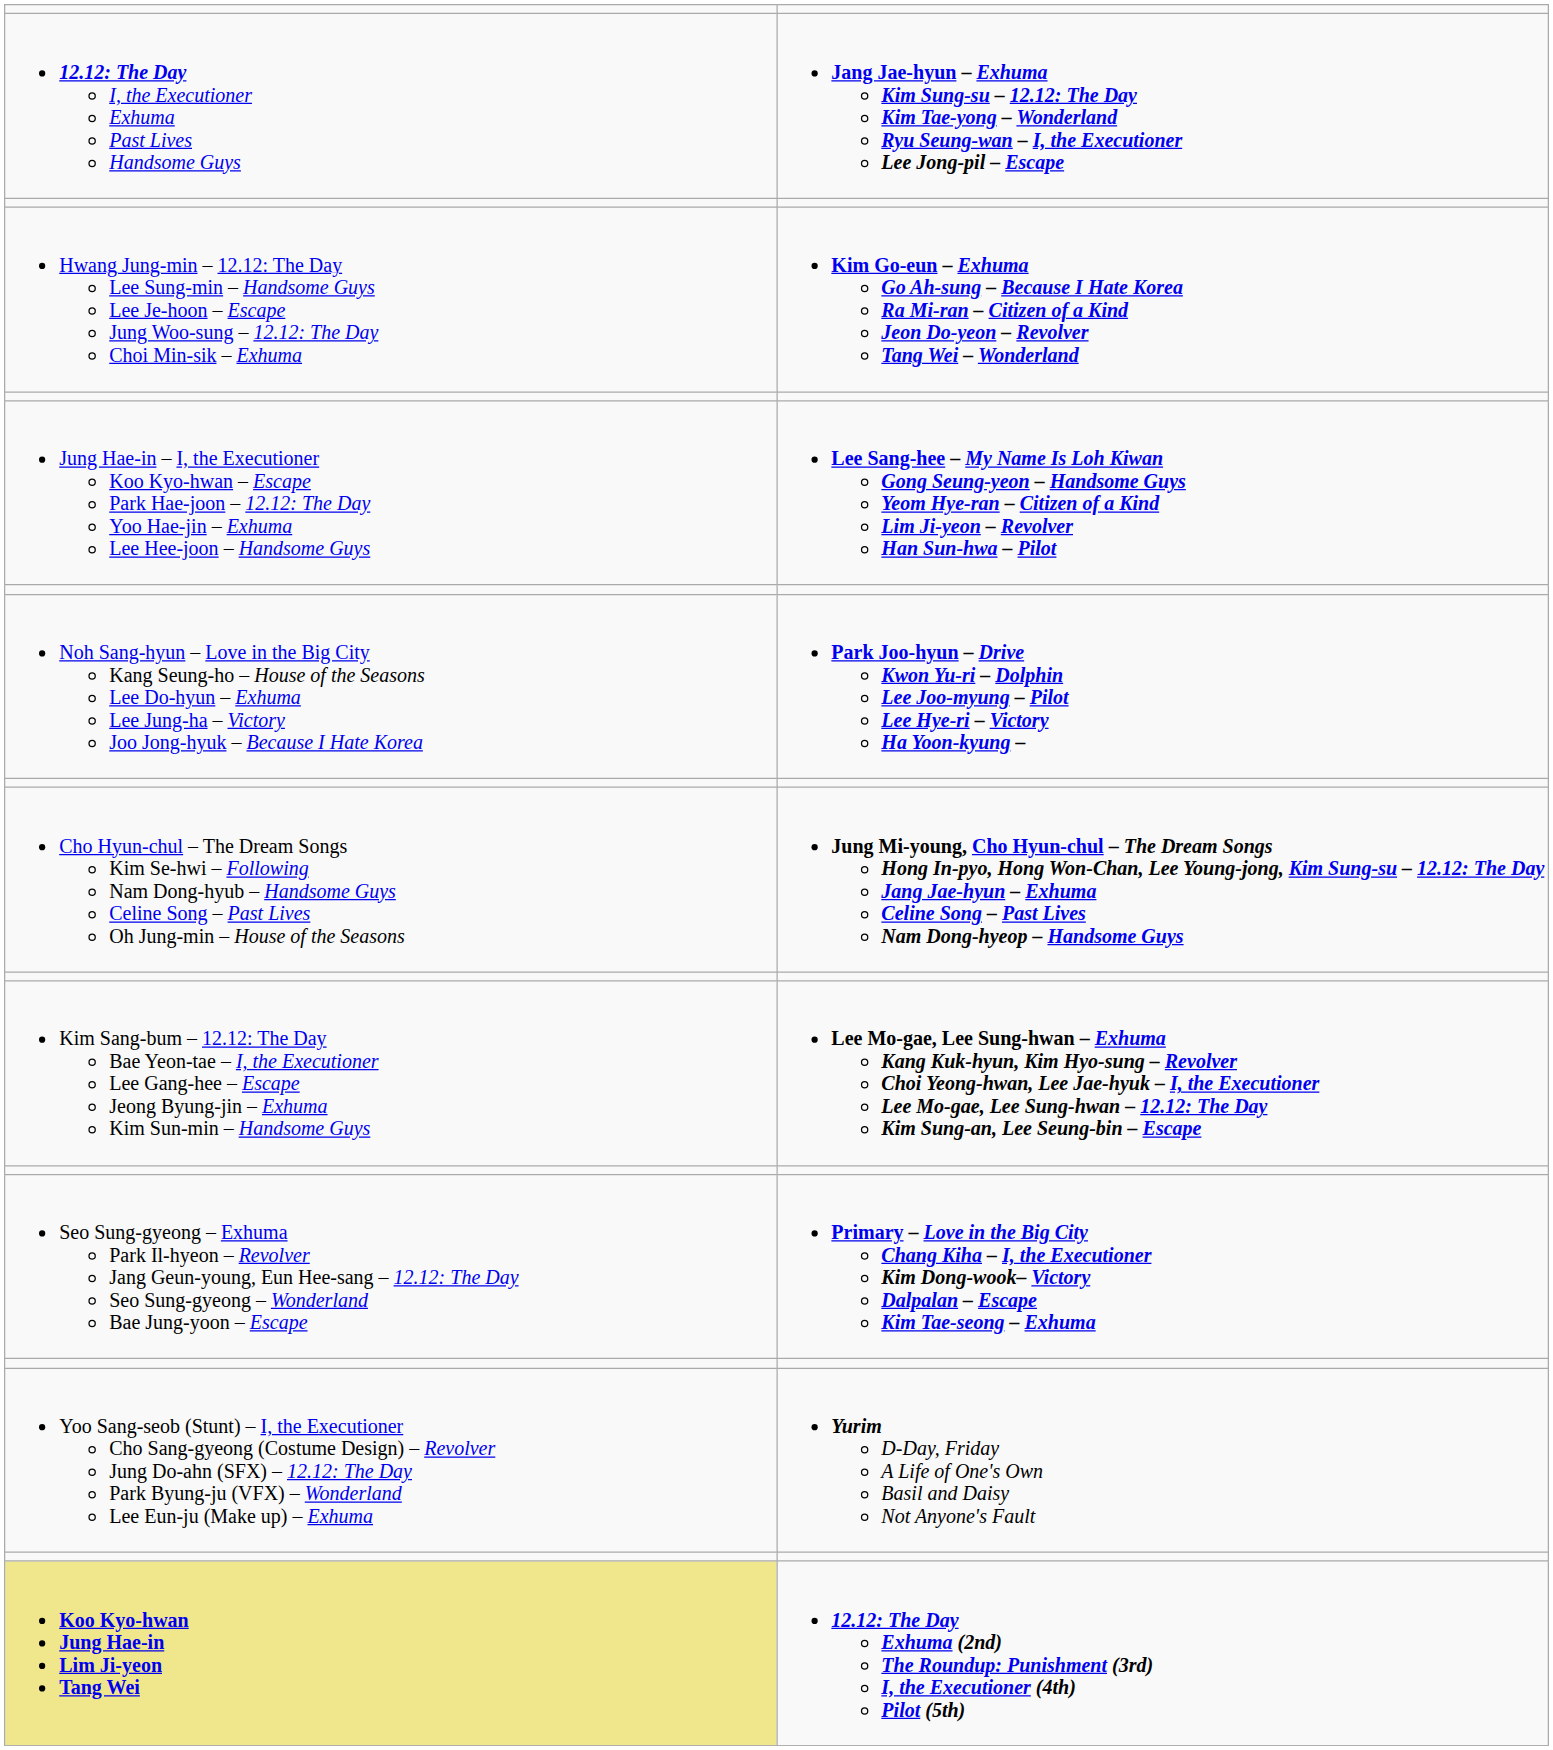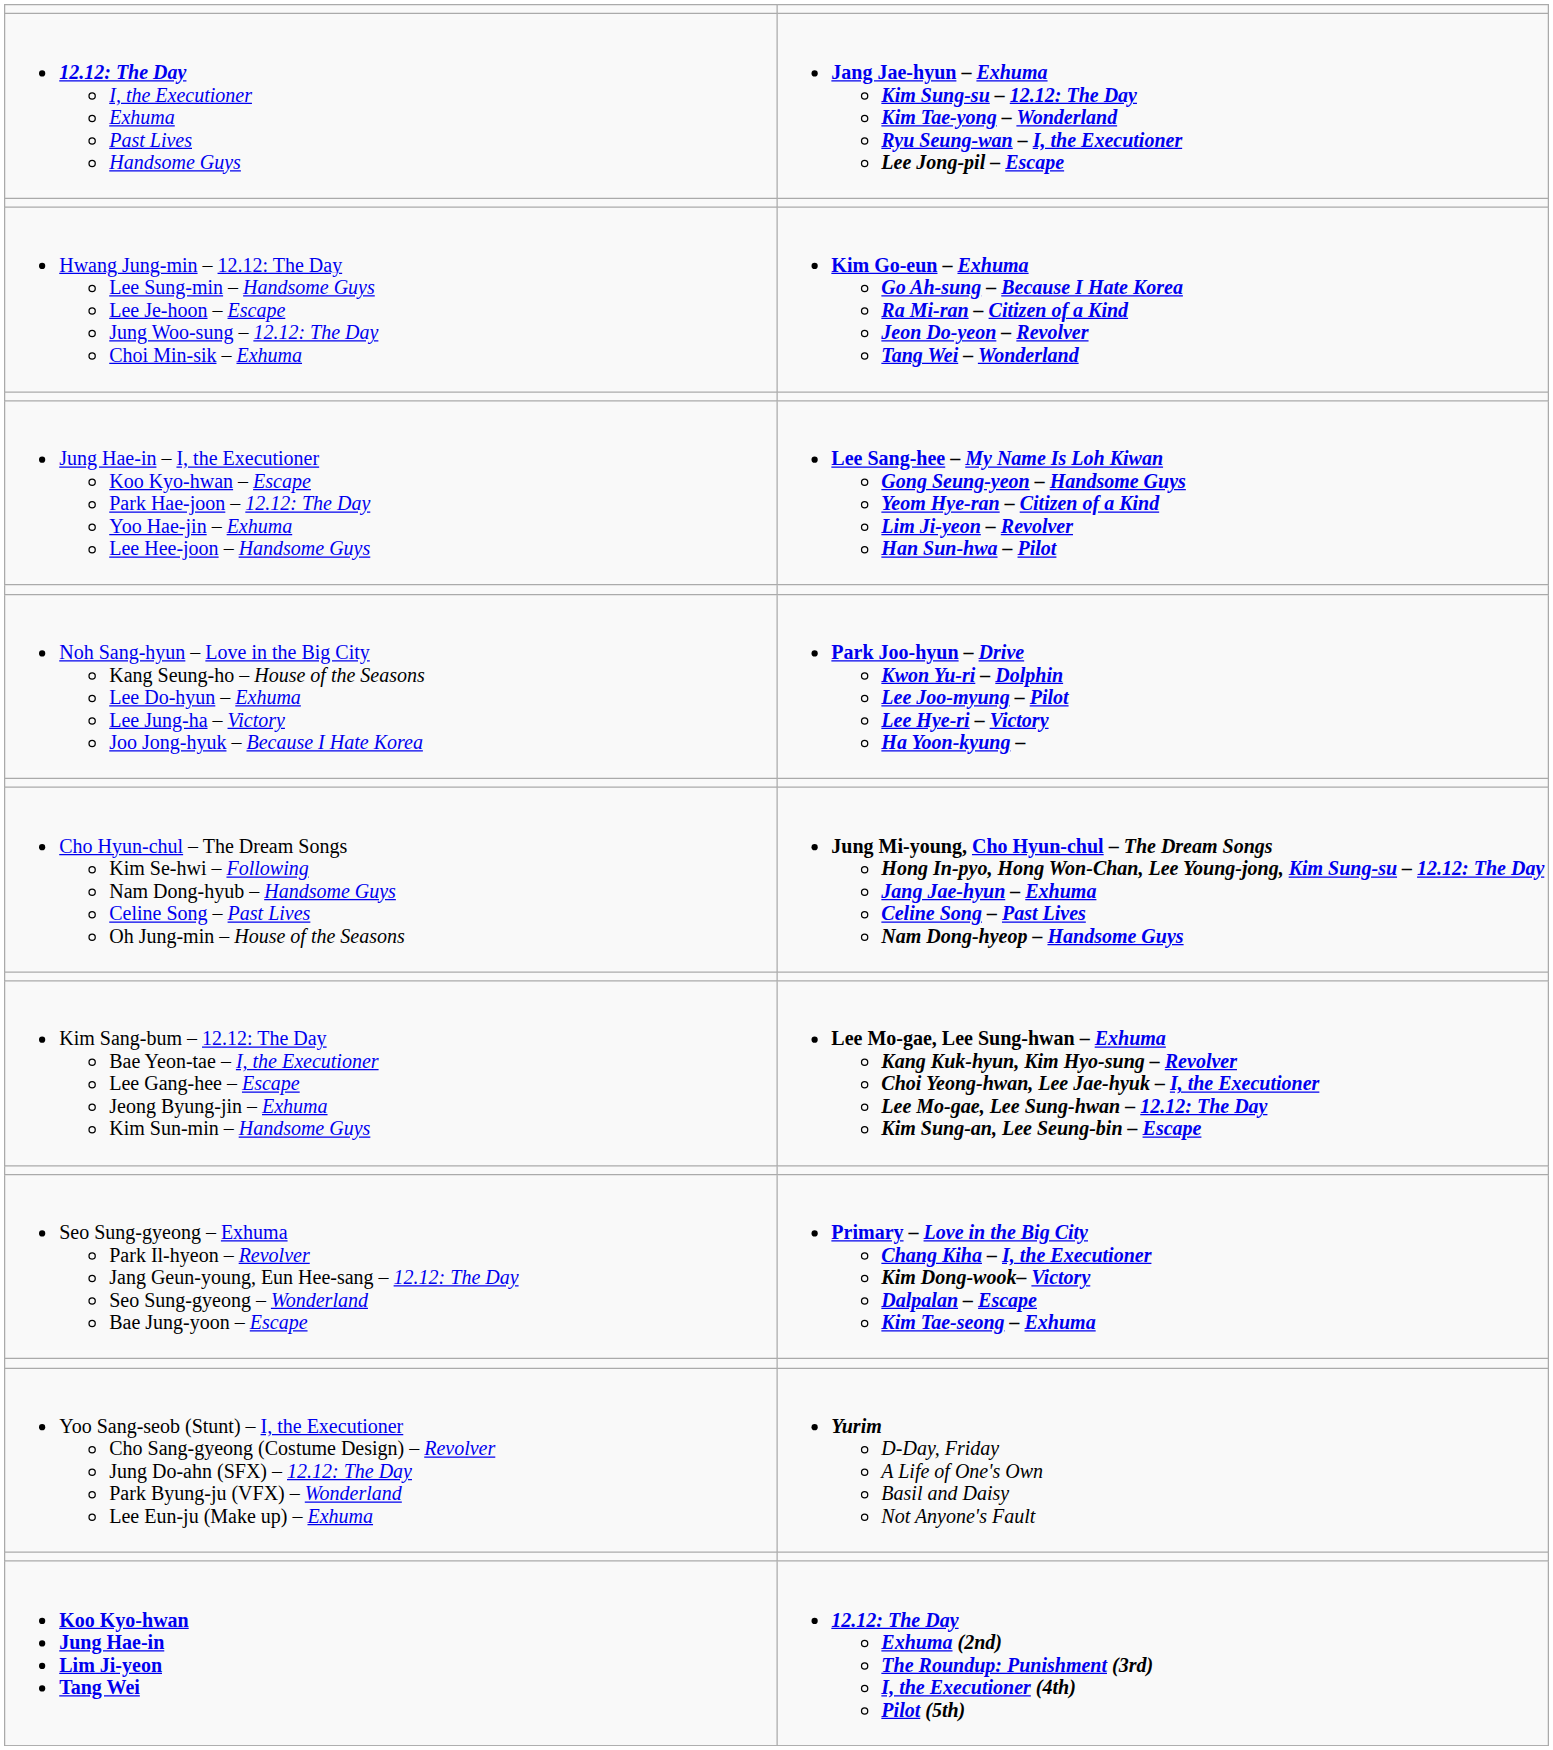row 18 | column 1: khaki background -> no background
